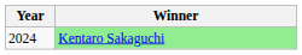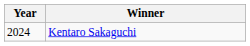Kentaro Sakaguchi | Winner: lightgreen background -> no background
